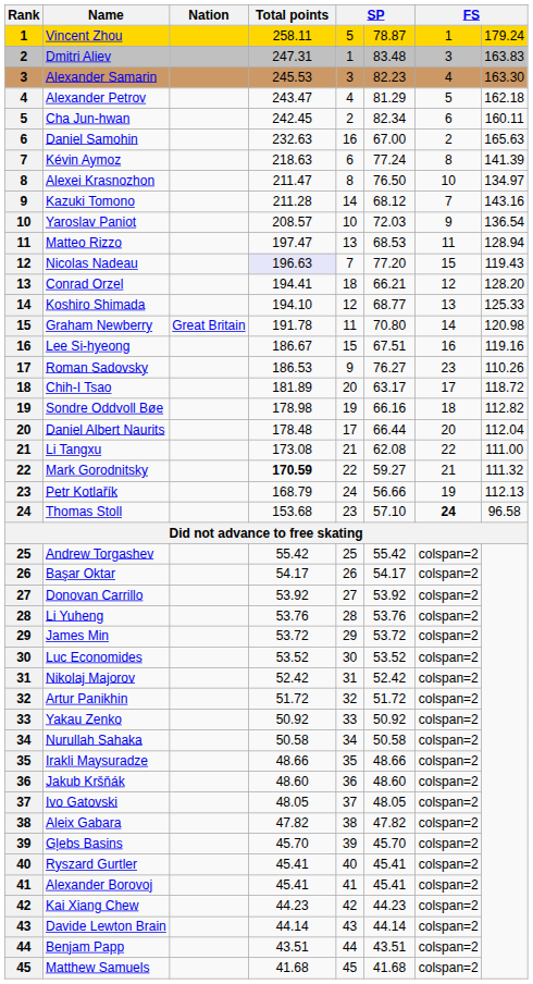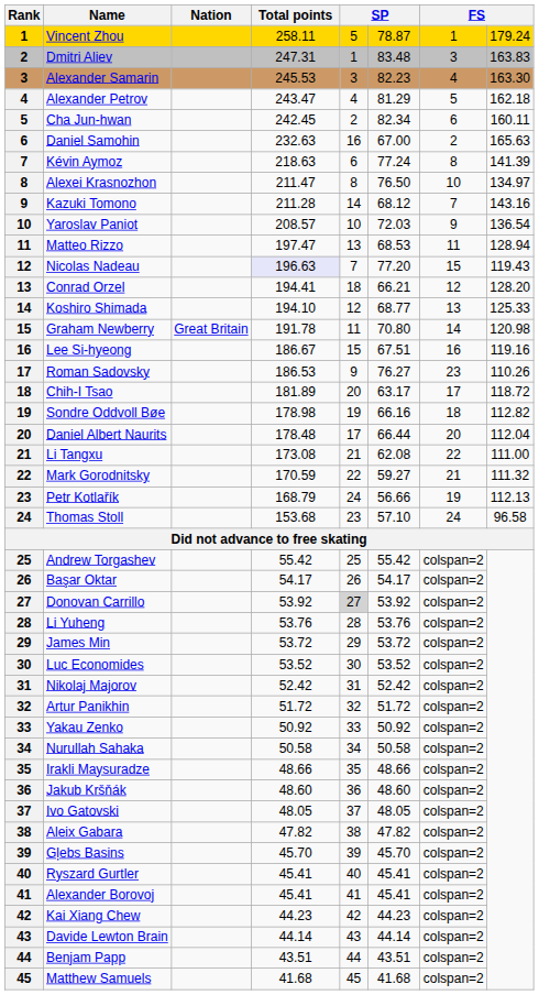Mark Gorodnitsky | Total points: bold -> normal
Thomas Stoll | column 7: bold -> normal
Donovan Carrillo | column 5: no background -> lightgrey background
